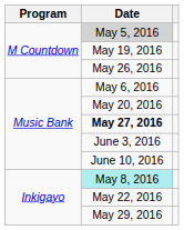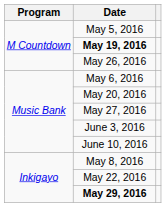May 5, 2016 | Date: lightgrey background -> no background
May 19, 2016 | Date: normal -> bold
May 27, 2016 | Date: bold -> normal
May 8, 2016 | Date: paleturquoise background -> no background
May 29, 2016 | Date: normal -> bold
